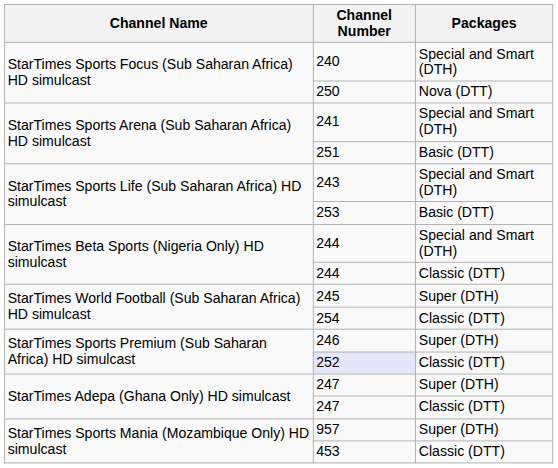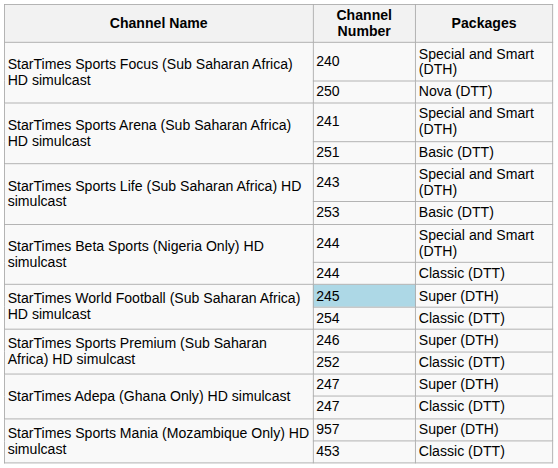245 | Channel Number: no background -> lightblue background
252 | Channel Number: lavender background -> no background
